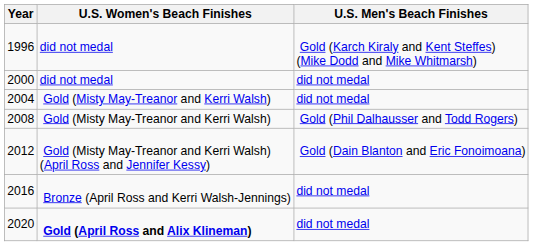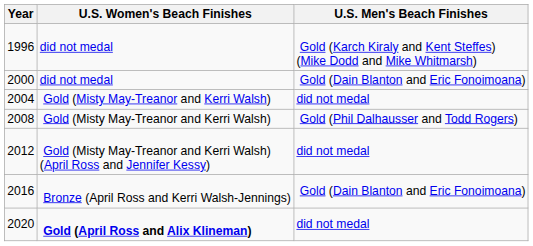2000 | U.S. Men's Beach Finishes: did not medal -> Gold (Dain Blanton and Eric Fonoimoana)
2012 | U.S. Men's Beach Finishes: Gold (Dain Blanton and Eric Fonoimoana) -> did not medal
2016 | U.S. Men's Beach Finishes: did not medal -> Gold (Dain Blanton and Eric Fonoimoana)
